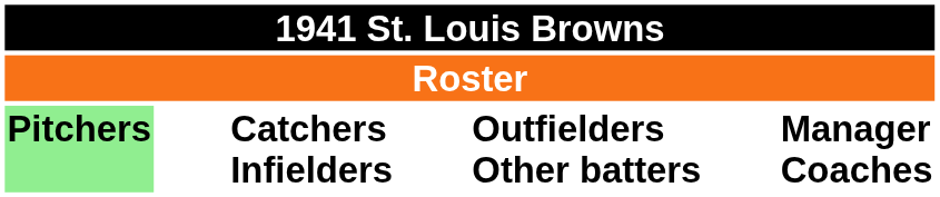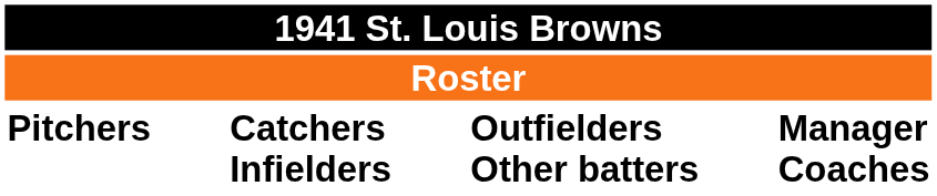Pitchers | column 1: lightgreen background -> no background
